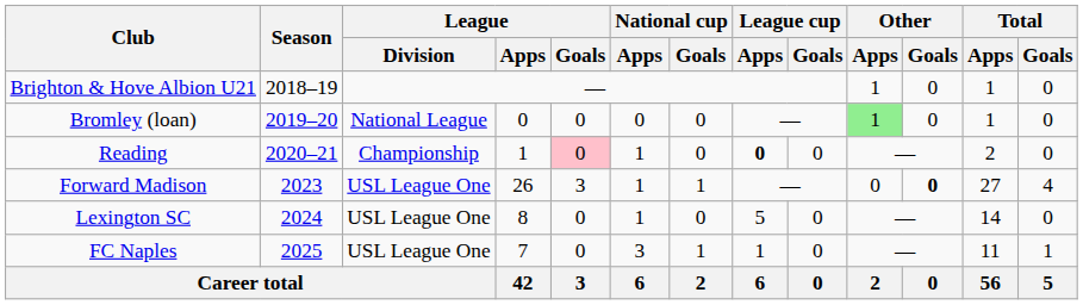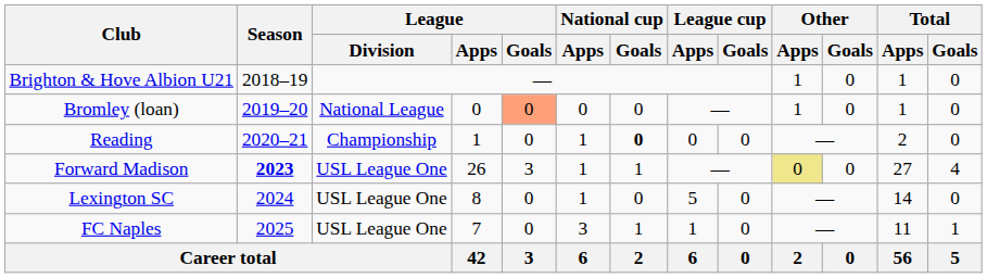Bromley (loan) | League / Goals: no background -> lightsalmon background
Bromley (loan) | Other / Apps: lightgreen background -> no background
Reading | League / Goals: pink background -> no background
Reading | National cup / Goals: normal -> bold
Reading | League cup / Apps: bold -> normal
Forward Madison | Season: normal -> bold
Forward Madison | Other / Apps: no background -> khaki background
Forward Madison | Other / Goals: bold -> normal
